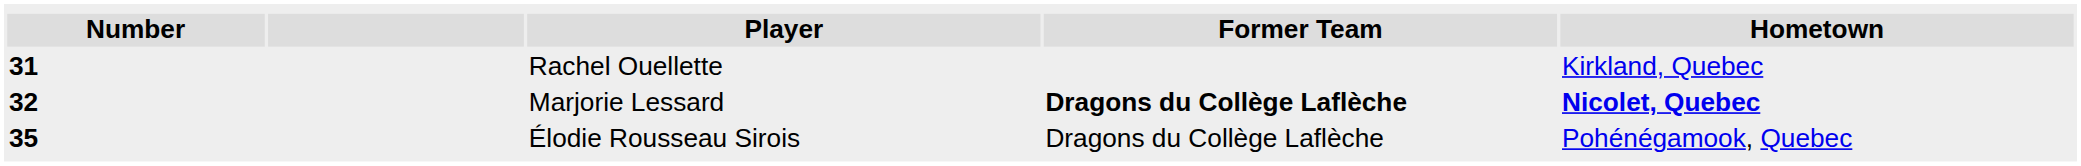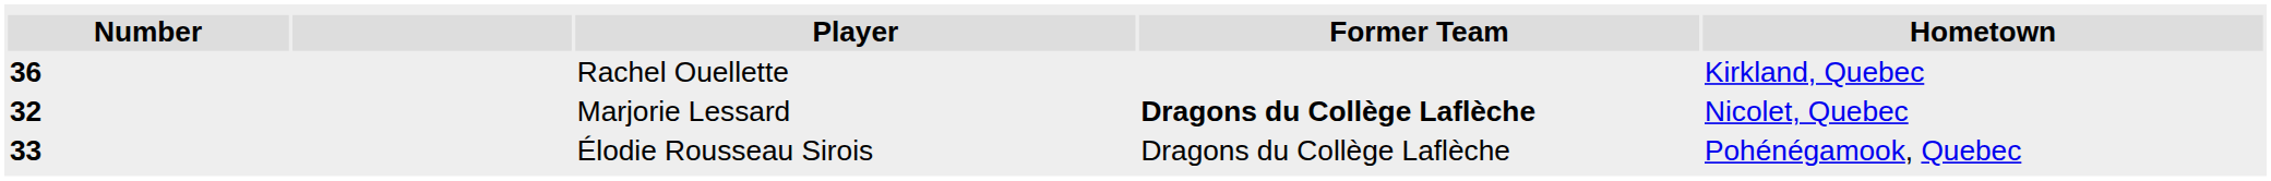Rachel Ouellette | Number: 31 -> 36
Marjorie Lessard | Hometown: bold -> normal
Élodie Rousseau Sirois | Number: 35 -> 33
